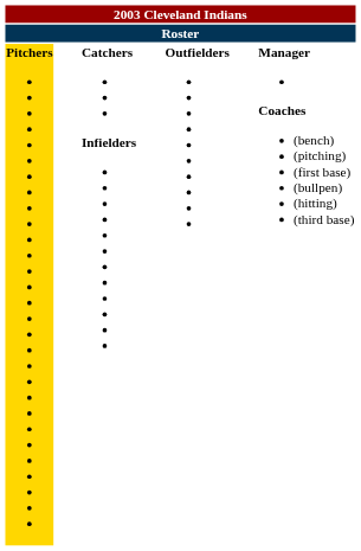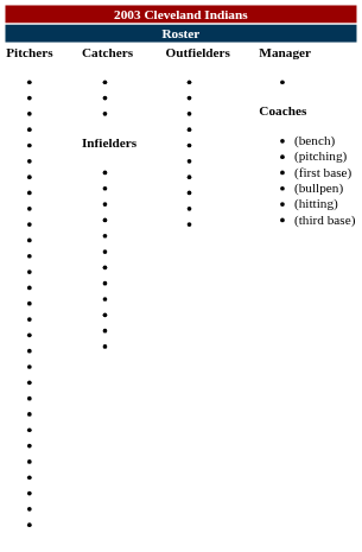Pitchers | column 1: gold background -> no background
